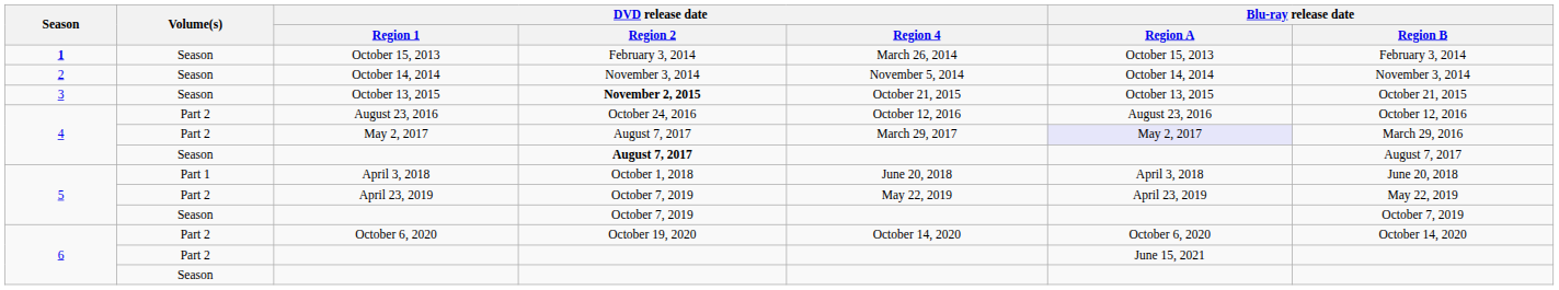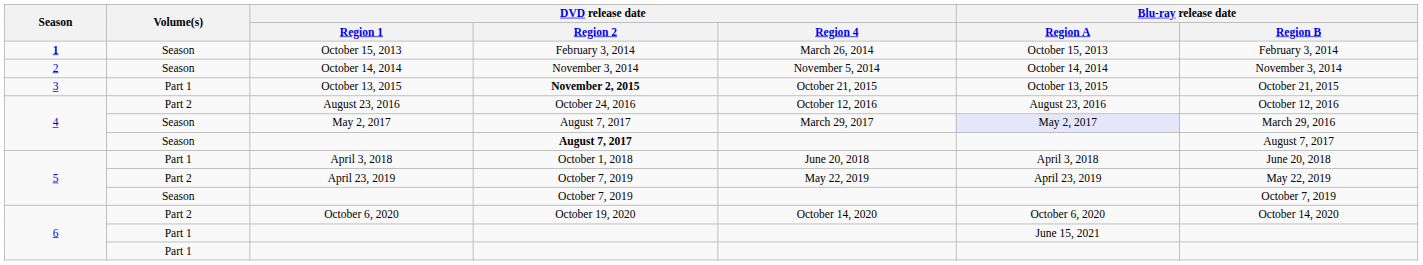row 5 | Volume(s): Season -> Part 1
row 7 | Volume(s): Part 2 -> Season
row 13 | Volume(s): Part 2 -> Part 1
row 14 | Volume(s): Season -> Part 1
